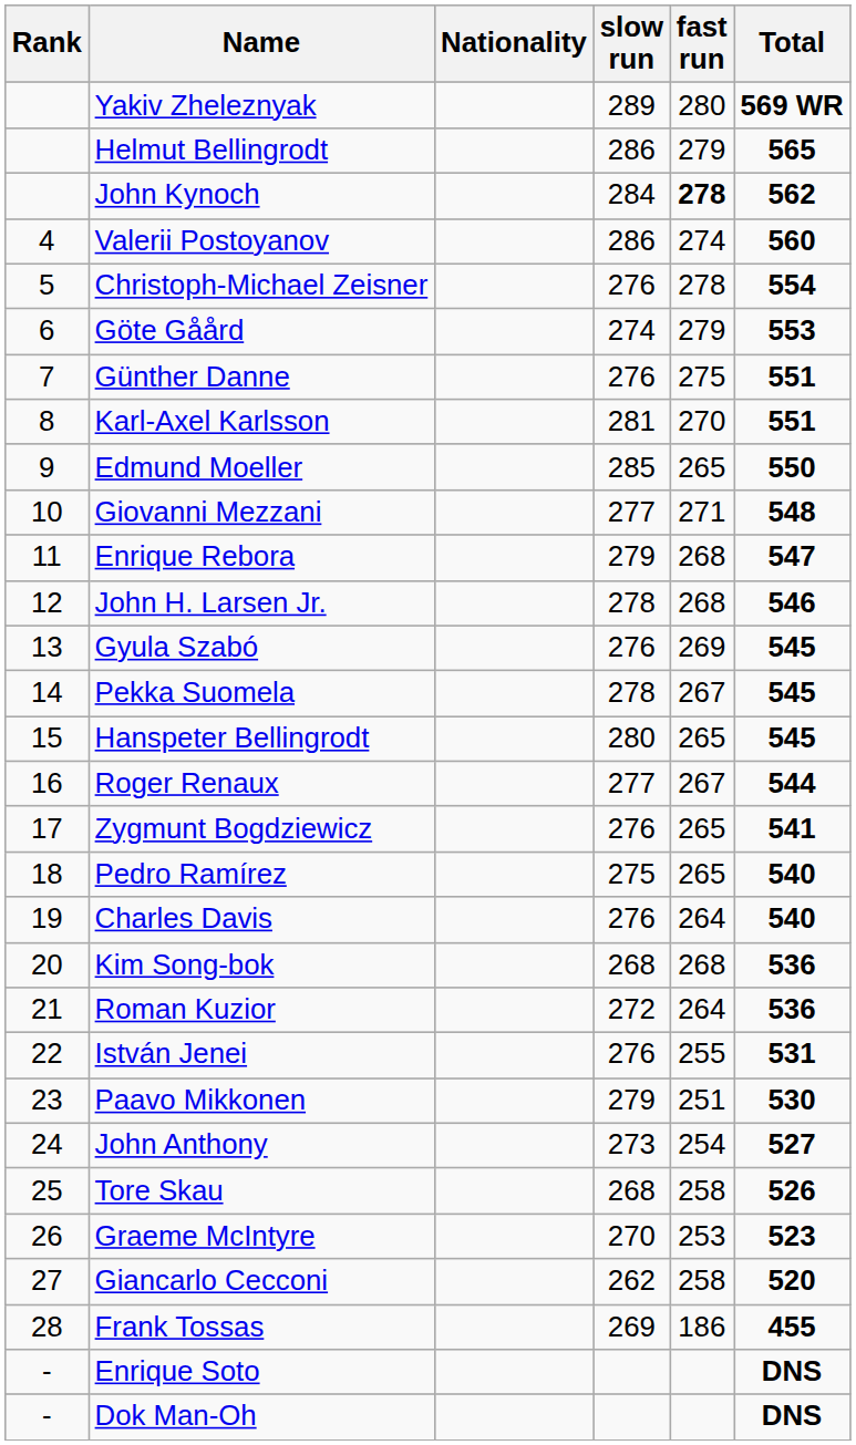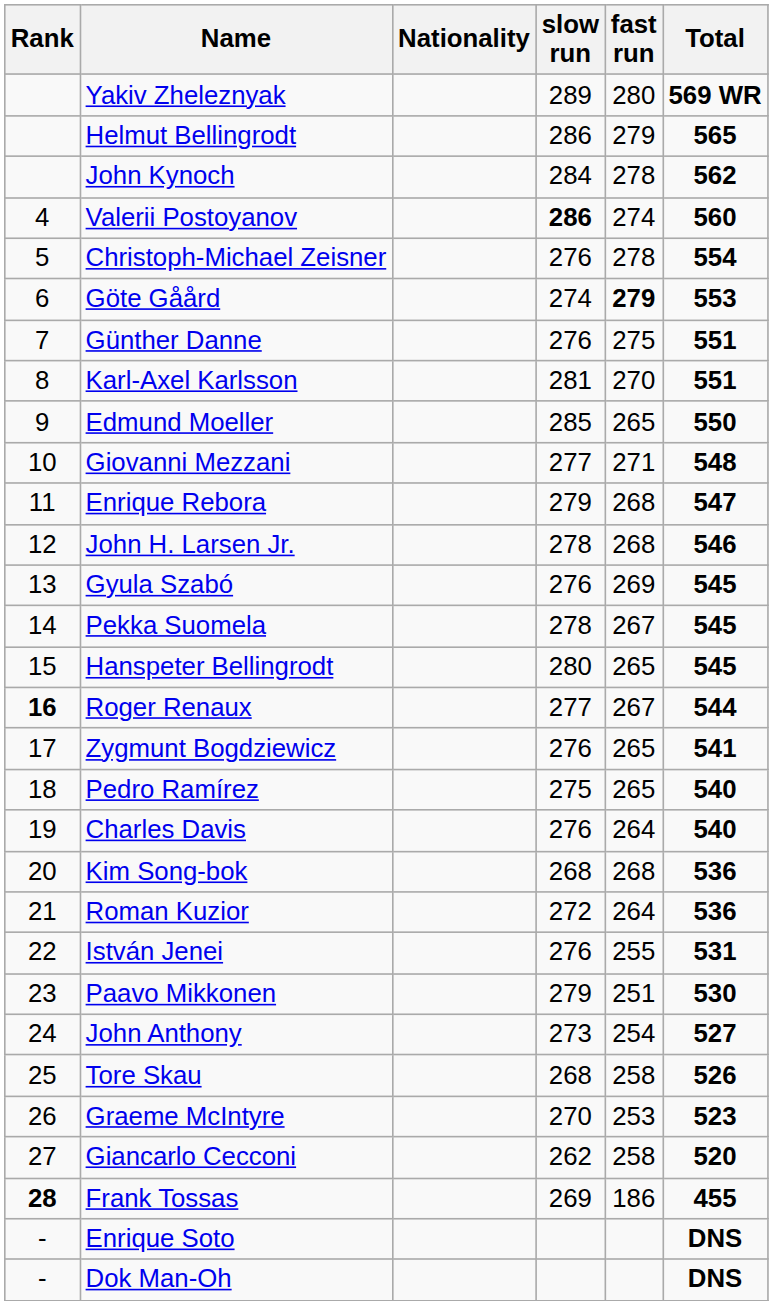John Kynoch | fast run: bold -> normal
Valerii Postoyanov | slow run: normal -> bold
Göte Gåård | fast run: normal -> bold
Roger Renaux | Rank: normal -> bold
Frank Tossas | Rank: normal -> bold
